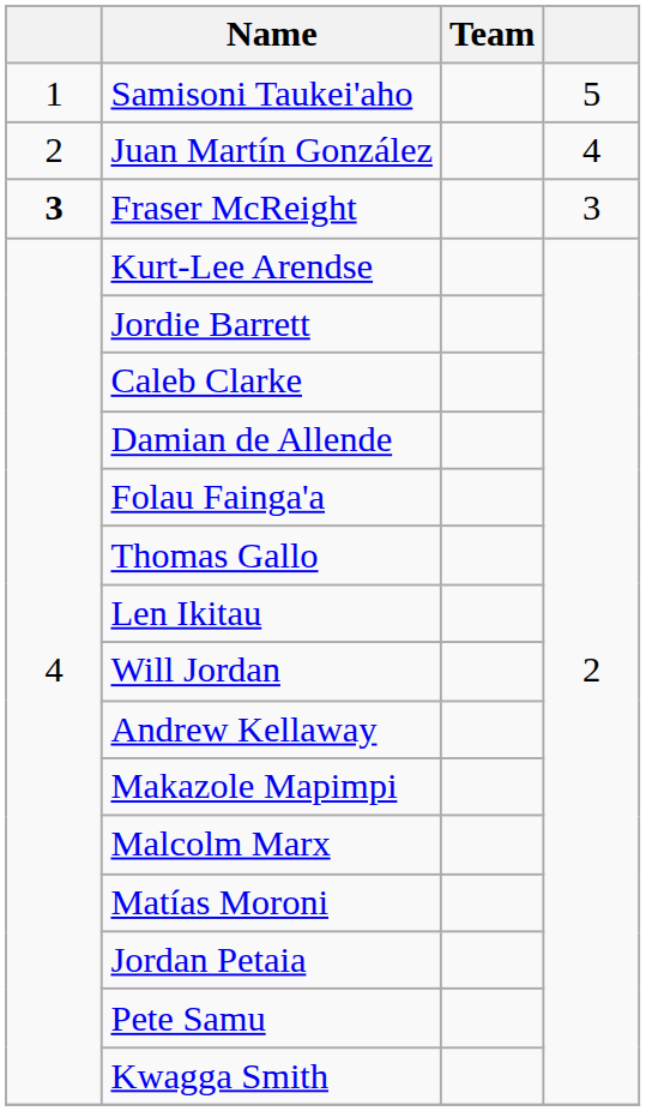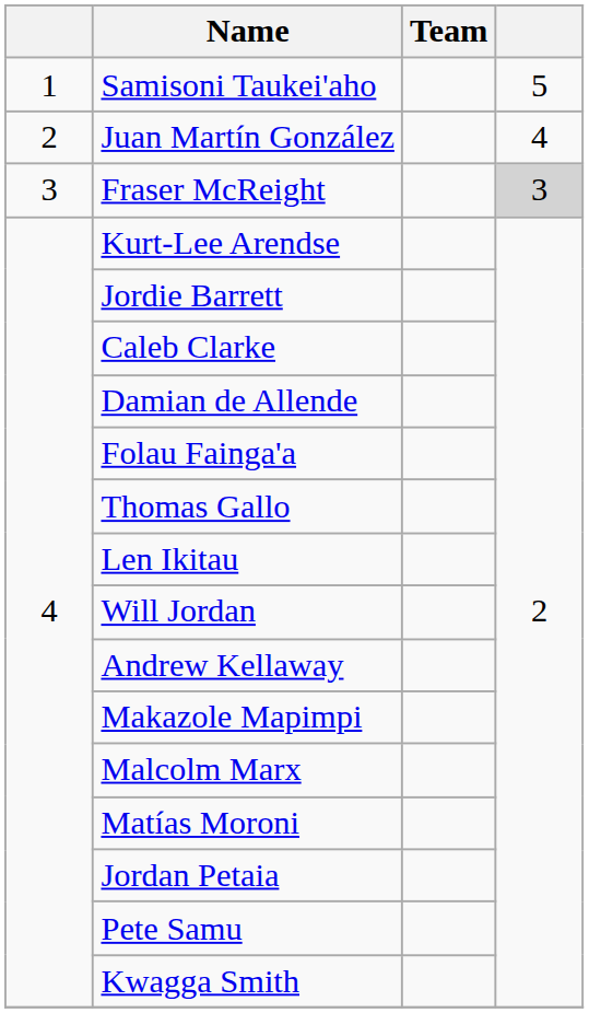Fraser McReight | column 1: bold -> normal
Fraser McReight | column 4: no background -> lightgrey background
